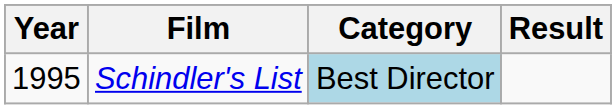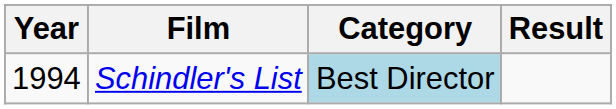Schindler's List | Year: 1995 -> 1994
